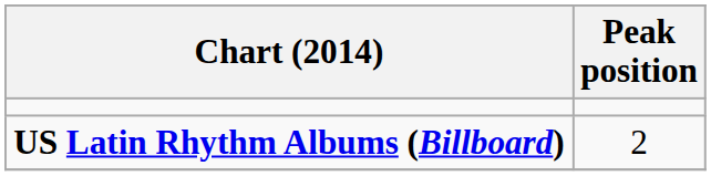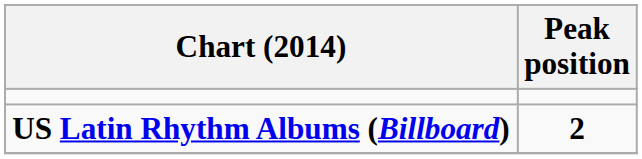row 3 | Peak position: normal -> bold
